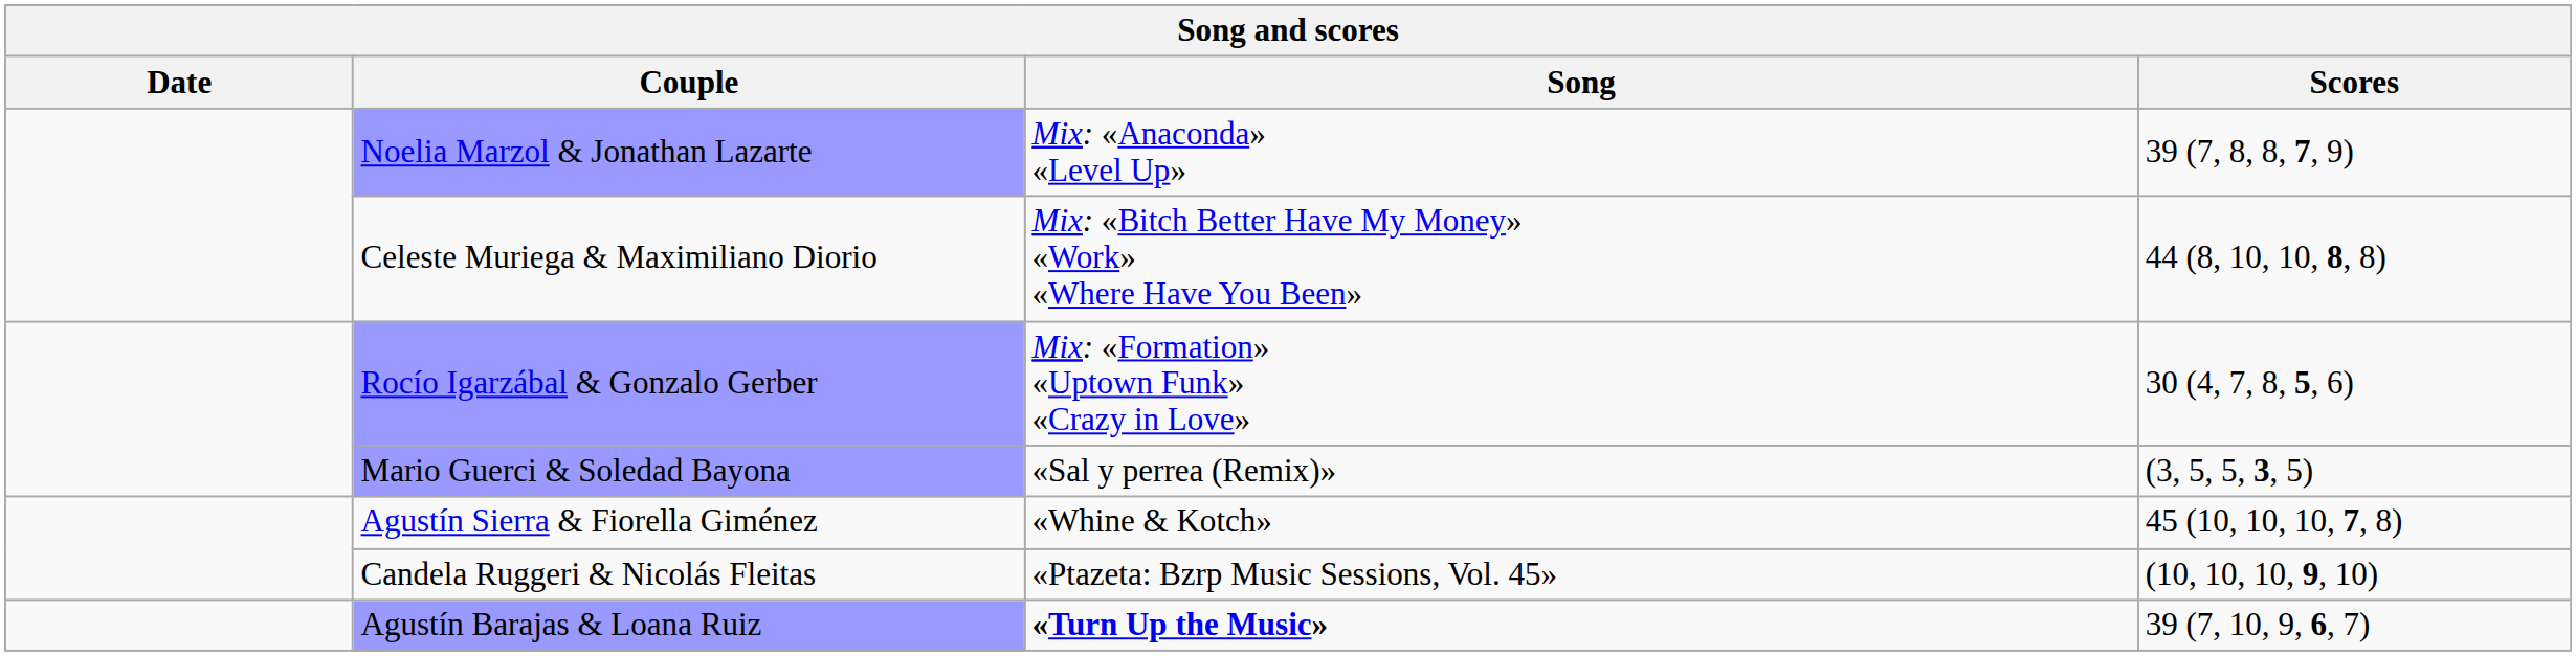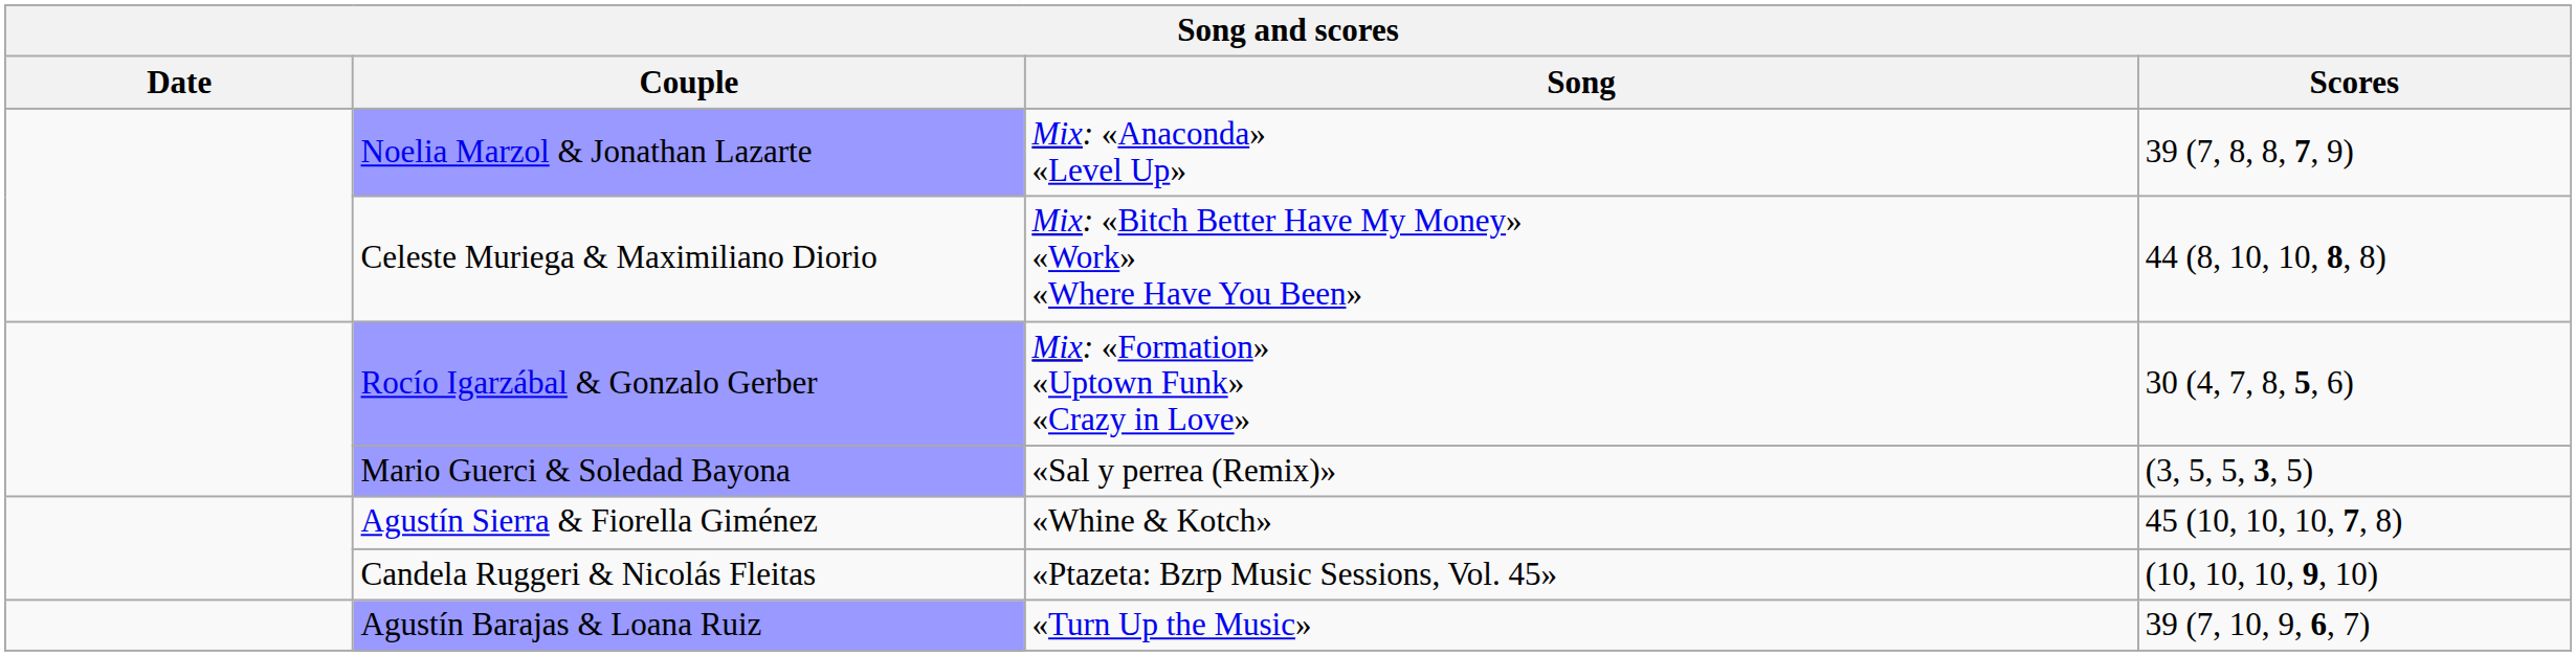Agustín Barajas & Loana Ruiz | Song: bold -> normal
